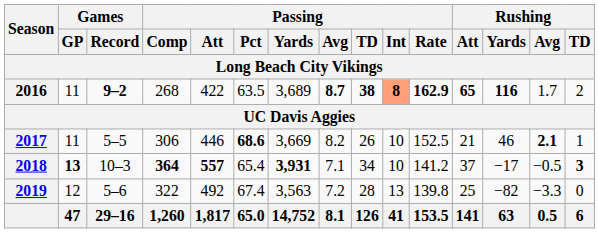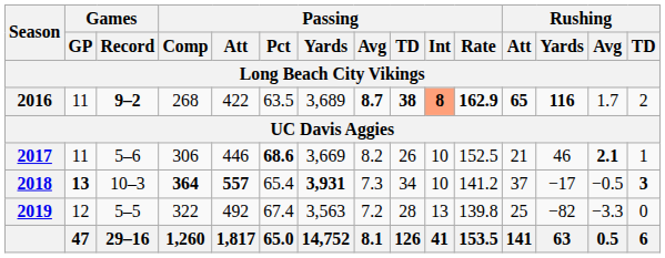2017 | Games / Record: 5–5 -> 5–6
2018 | Passing / Avg: 7.1 -> 7.3
2019 | Games / Record: 5–6 -> 5–5
